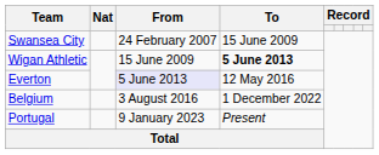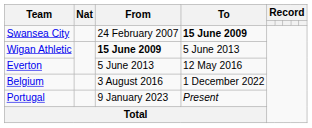Swansea City | To: normal -> bold
Wigan Athletic | From: normal -> bold
Wigan Athletic | To: bold -> normal
Everton | From: lavender background -> no background
